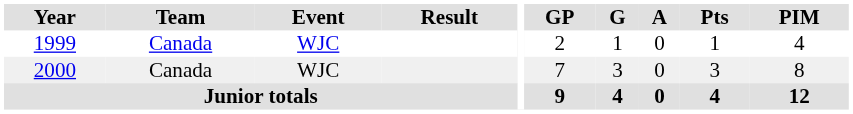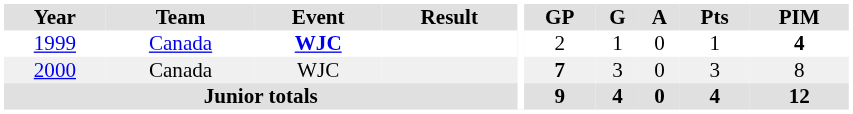1999 | Event: normal -> bold
1999 | PIM: normal -> bold
2000 | GP: normal -> bold
